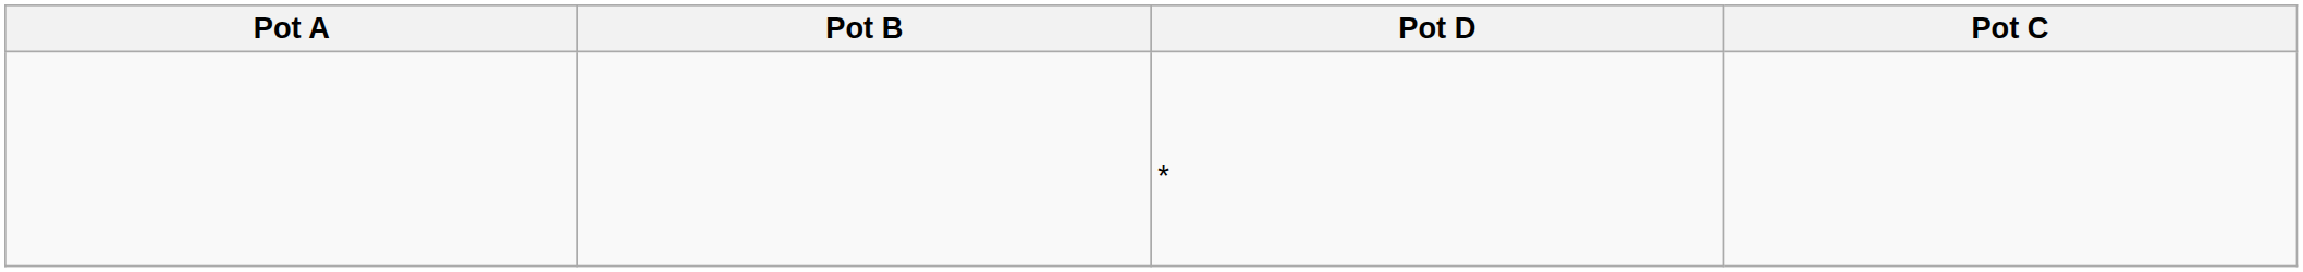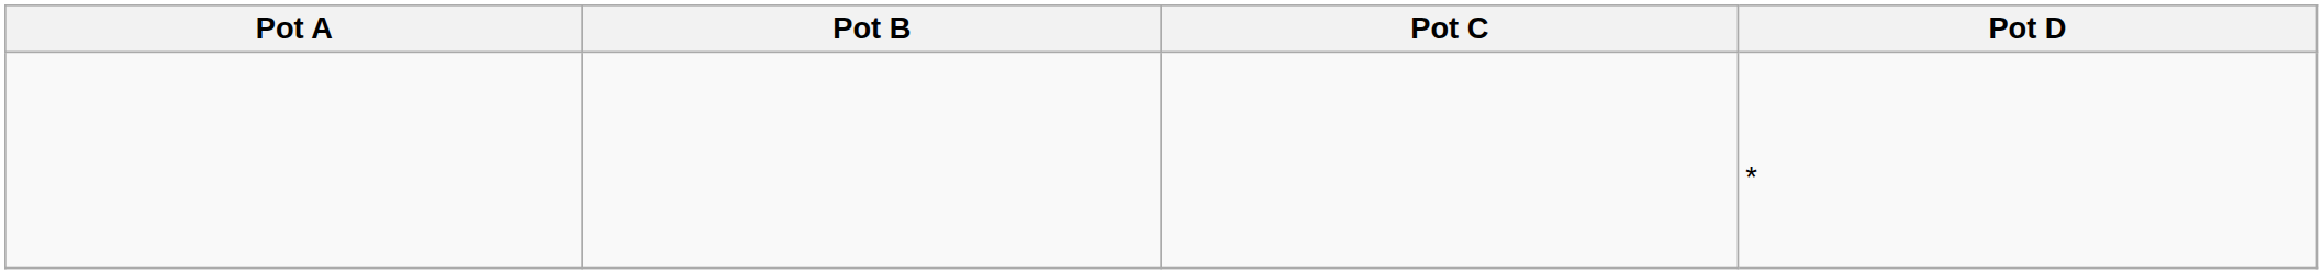columns swapped: Pot C <-> Pot D
